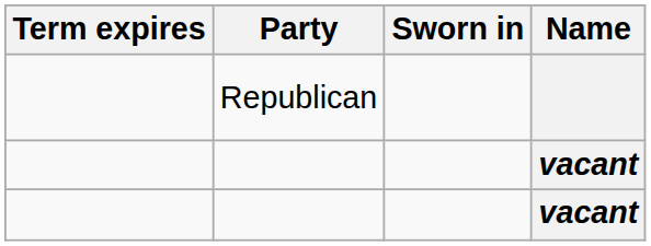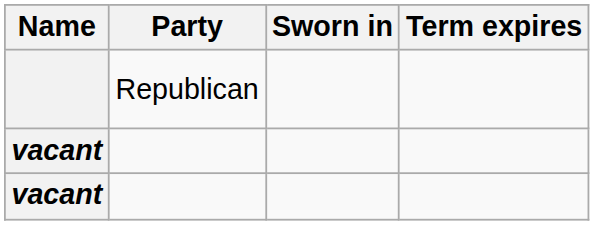columns swapped: Name <-> Term expires
